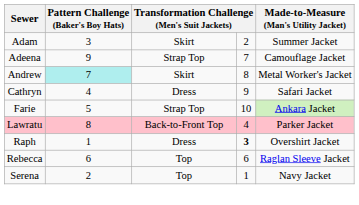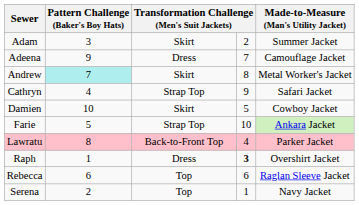Adeena | column 3: Strap Top -> Dress
Cathryn | column 3: Dress -> Strap Top
+ row: Damien | 10 | Skirt | 5 | Cowboy Jacket
